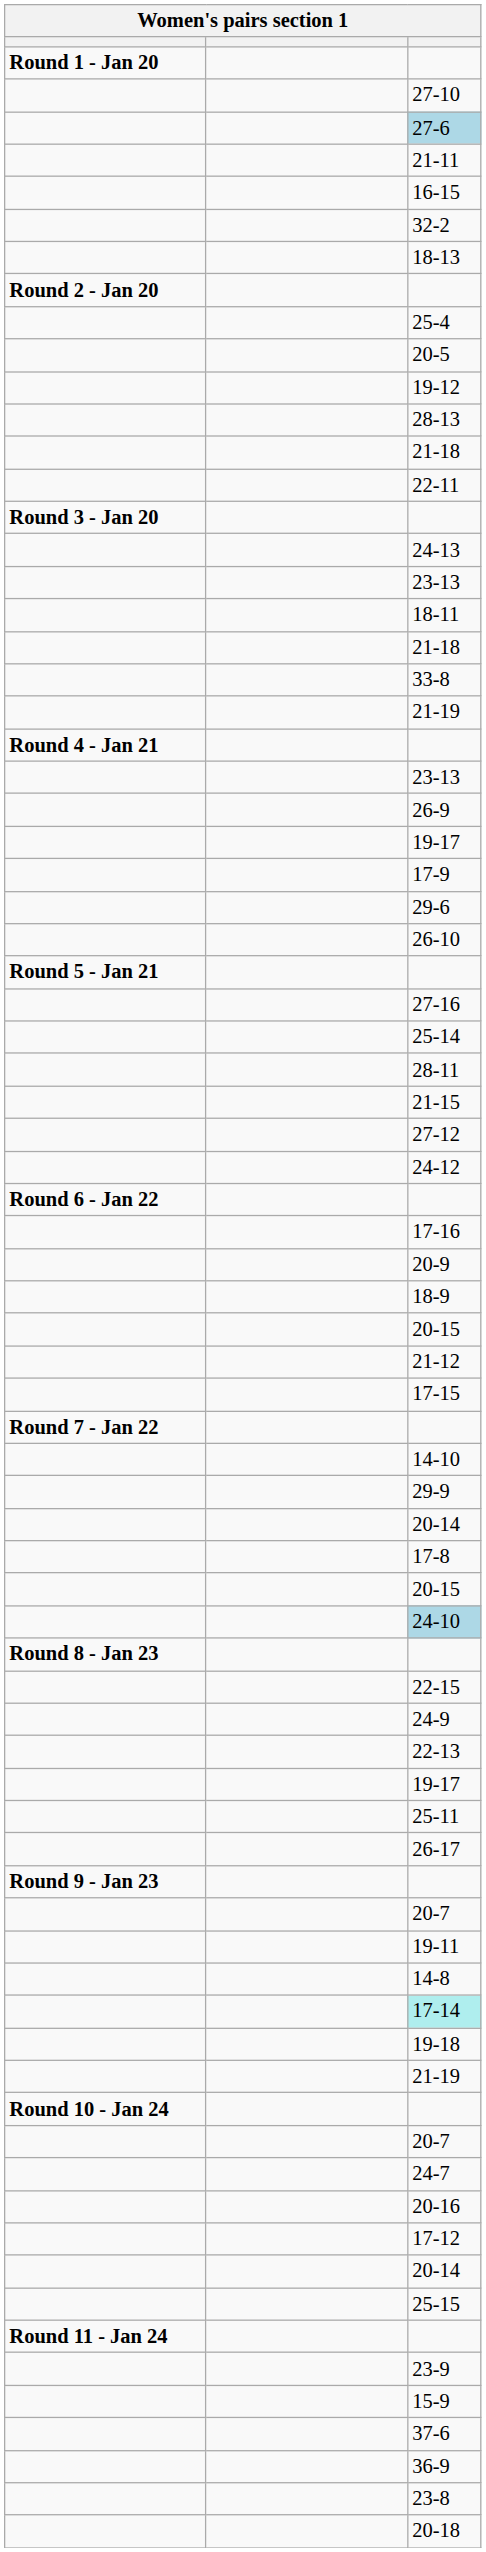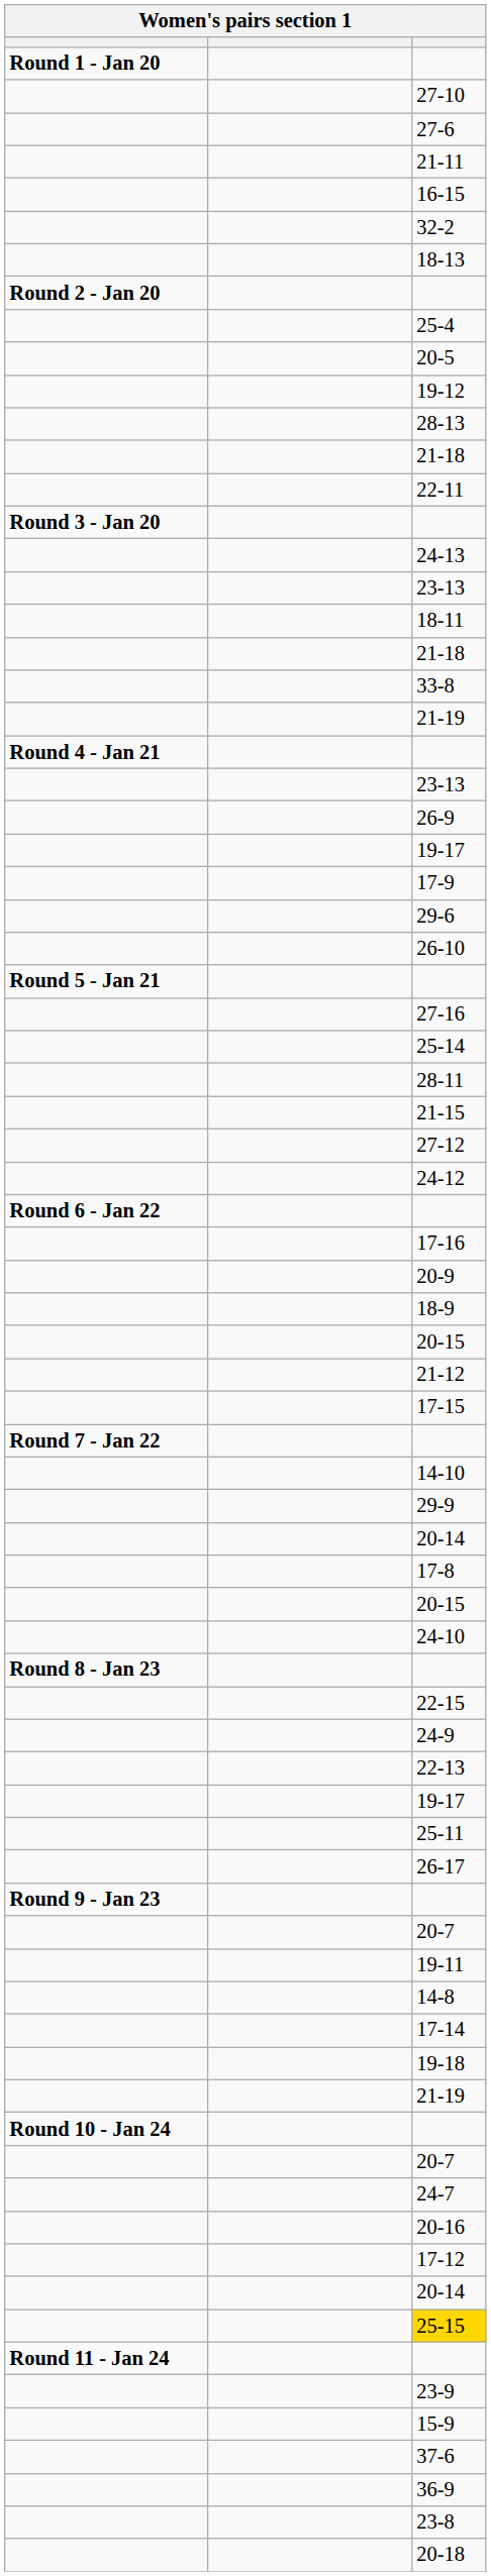27-6 | column 3: lightblue background -> no background
24-10 | column 3: lightblue background -> no background
17-14 | column 3: paleturquoise background -> no background
25-15 | column 3: no background -> gold background
